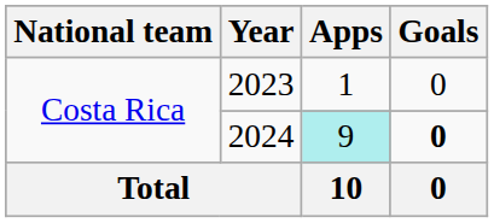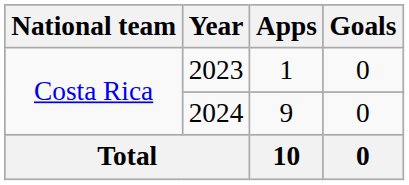2024 | Apps: paleturquoise background -> no background
2024 | Goals: bold -> normal
